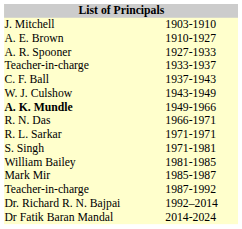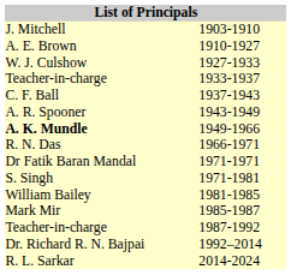row 4 | column 1: A. R. Spooner -> W. J. Culshow
row 7 | column 1: W. J. Culshow -> A. R. Spooner
row 10 | column 1: R. L. Sarkar -> Dr Fatik Baran Mandal
row 16 | column 1: Dr Fatik Baran Mandal -> R. L. Sarkar
